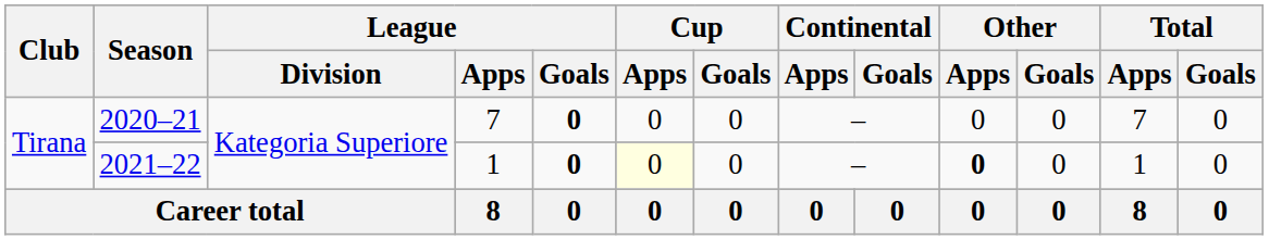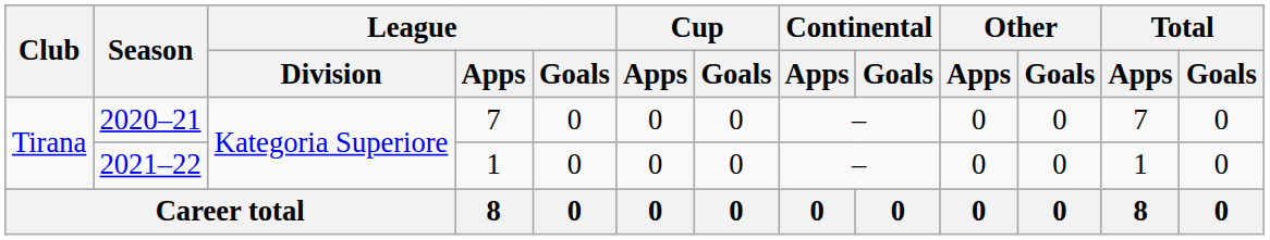2020–21 | League / Goals: bold -> normal
2021–22 | League / Goals: bold -> normal
2021–22 | Cup / Apps: lightyellow background -> no background
2021–22 | Other / Apps: bold -> normal
